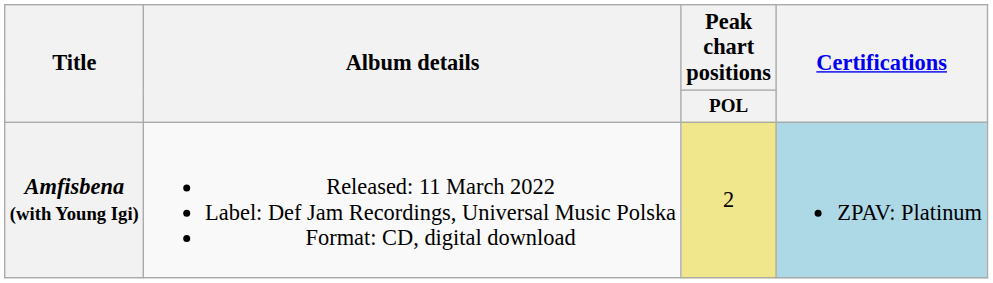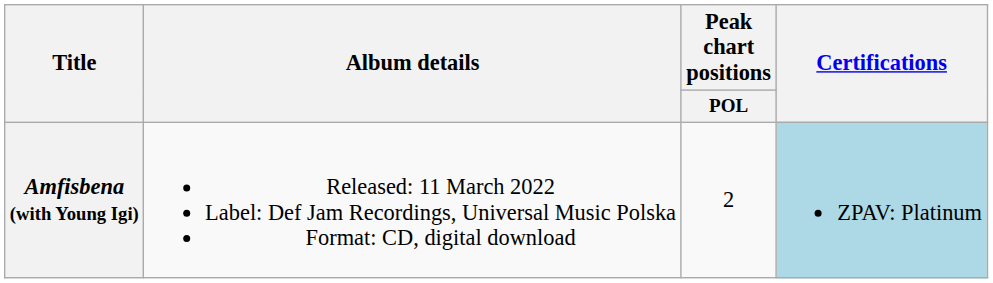Amfisbena (with Young Igi) | Peak chart positions / POL: khaki background -> no background
